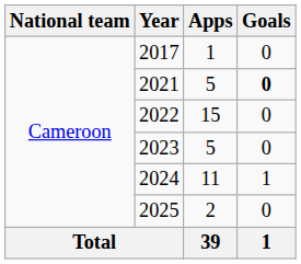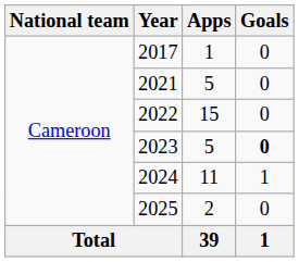2021 | Goals: bold -> normal
2023 | Goals: normal -> bold
